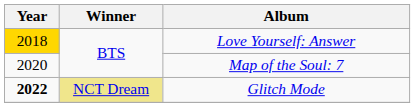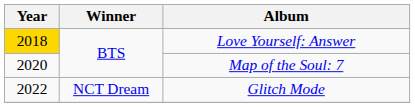Glitch Mode | Year: bold -> normal
Glitch Mode | Winner: khaki background -> no background
